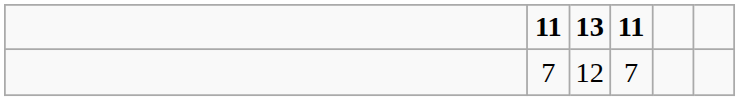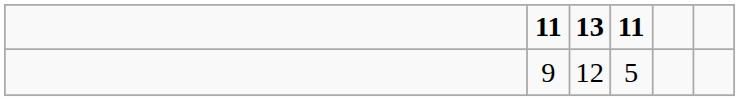row 2 | column 2: 7 -> 9
row 2 | column 4: 7 -> 5
